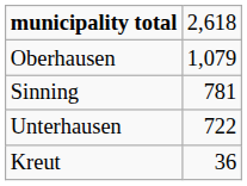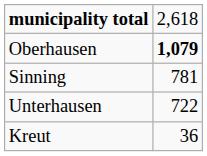Oberhausen | column 2: normal -> bold
